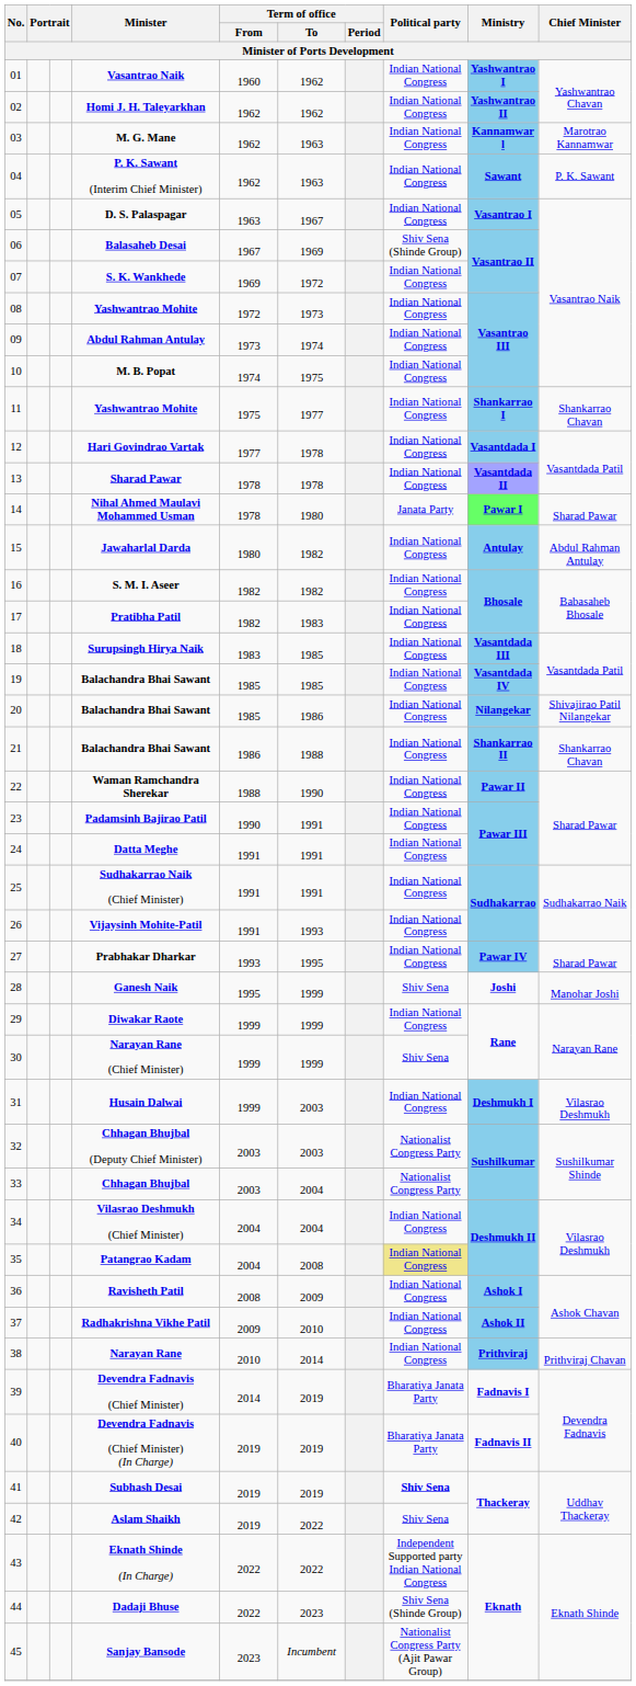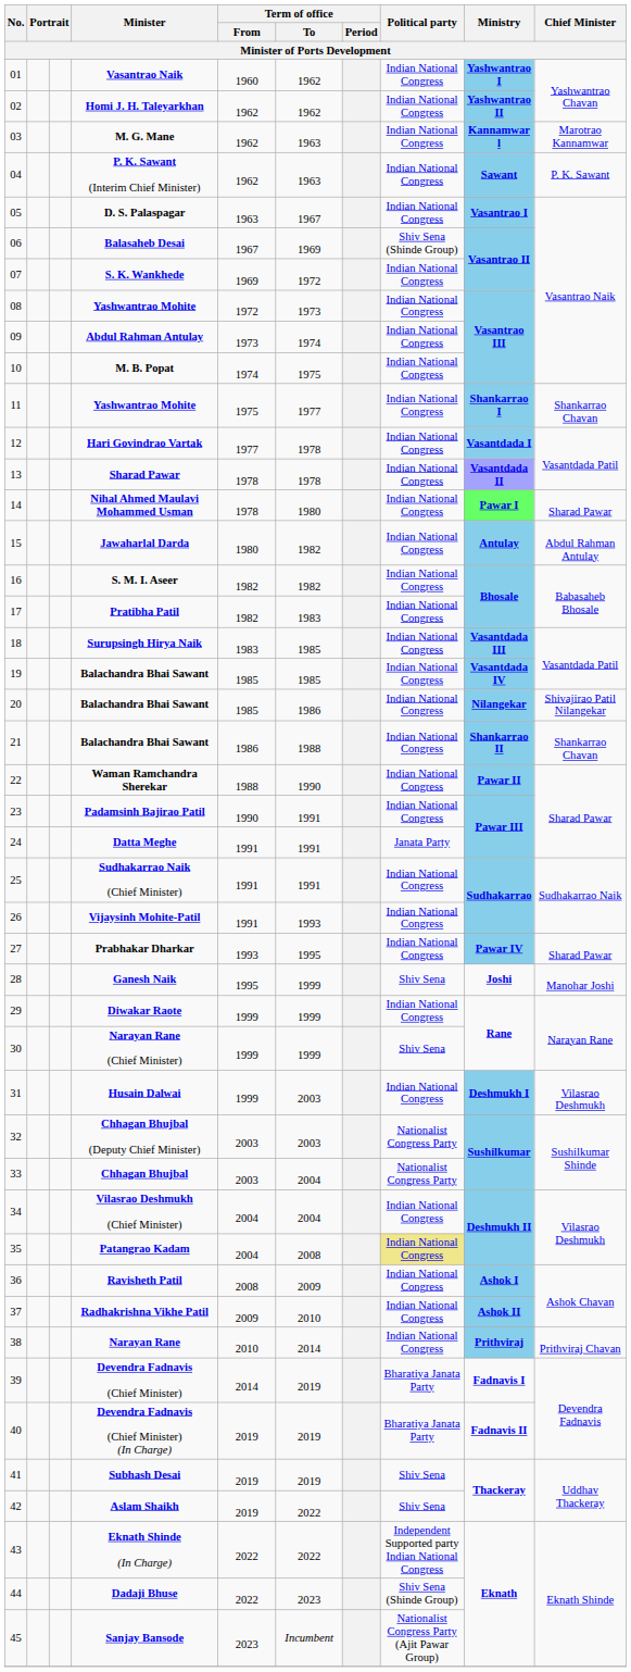Nihal Ahmed Maulavi Mohammed Usman | Political party: Janata Party -> Indian National Congress
Datta Meghe | Political party: Indian National Congress -> Janata Party
Subhash Desai | Political party: bold -> normal
